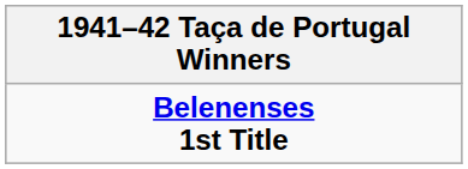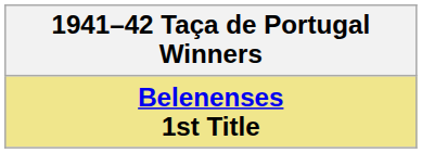row 2 | column 1: no background -> khaki background
